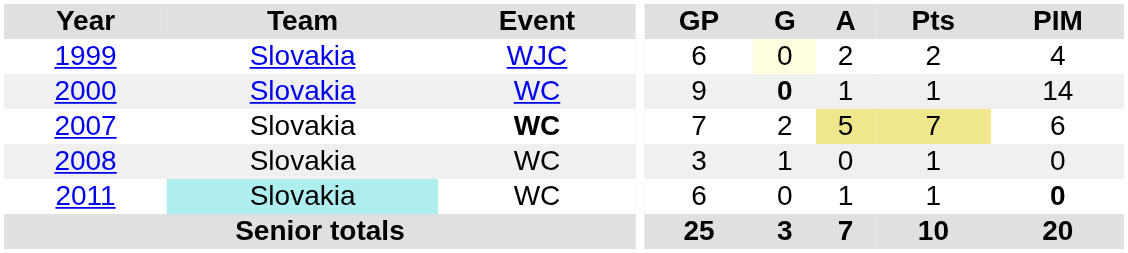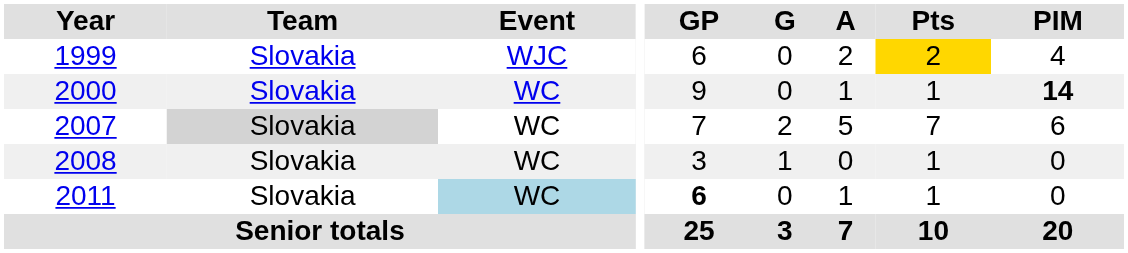1999 | G: lightyellow background -> no background
1999 | Pts: no background -> gold background
2000 | G: bold -> normal
2000 | PIM: normal -> bold
2007 | Team: no background -> lightgrey background
2007 | Event: bold -> normal
2007 | A: khaki background -> no background
2007 | Pts: khaki background -> no background
2011 | Team: paleturquoise background -> no background
2011 | Event: no background -> lightblue background
2011 | GP: normal -> bold
2011 | PIM: bold -> normal
